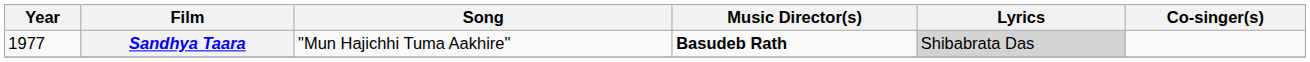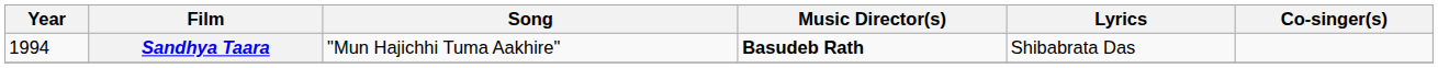Sandhya Taara | Year: 1977 -> 1994
Sandhya Taara | Lyrics: lightgrey background -> no background
